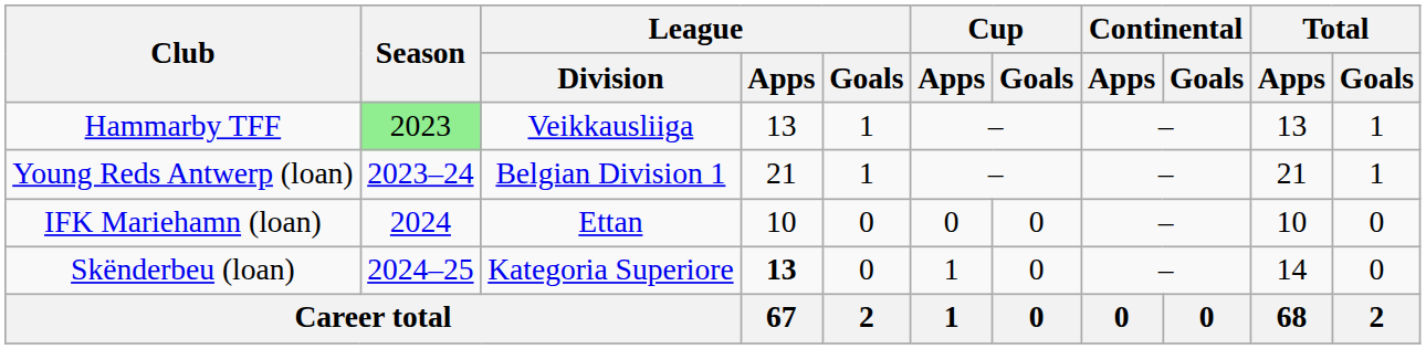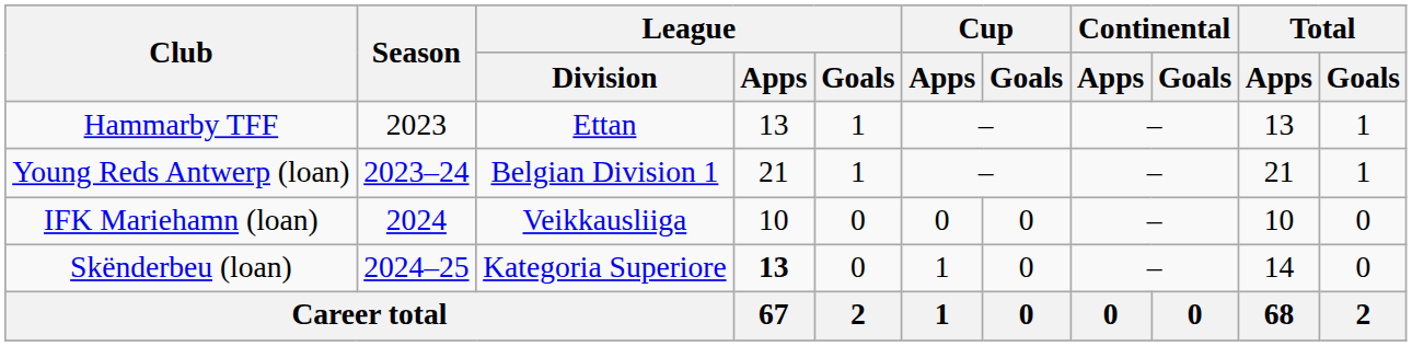Hammarby TFF | Season: lightgreen background -> no background
Hammarby TFF | League / Division: Veikkausliiga -> Ettan
IFK Mariehamn (loan) | League / Division: Ettan -> Veikkausliiga
